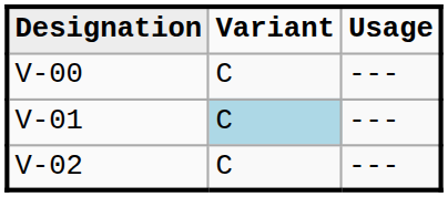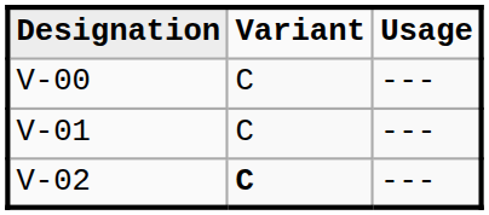V-01 | Variant: lightblue background -> no background
V-02 | Variant: normal -> bold
